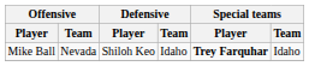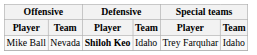Mike Ball | Defensive / Player: normal -> bold
Mike Ball | Special teams / Player: bold -> normal
